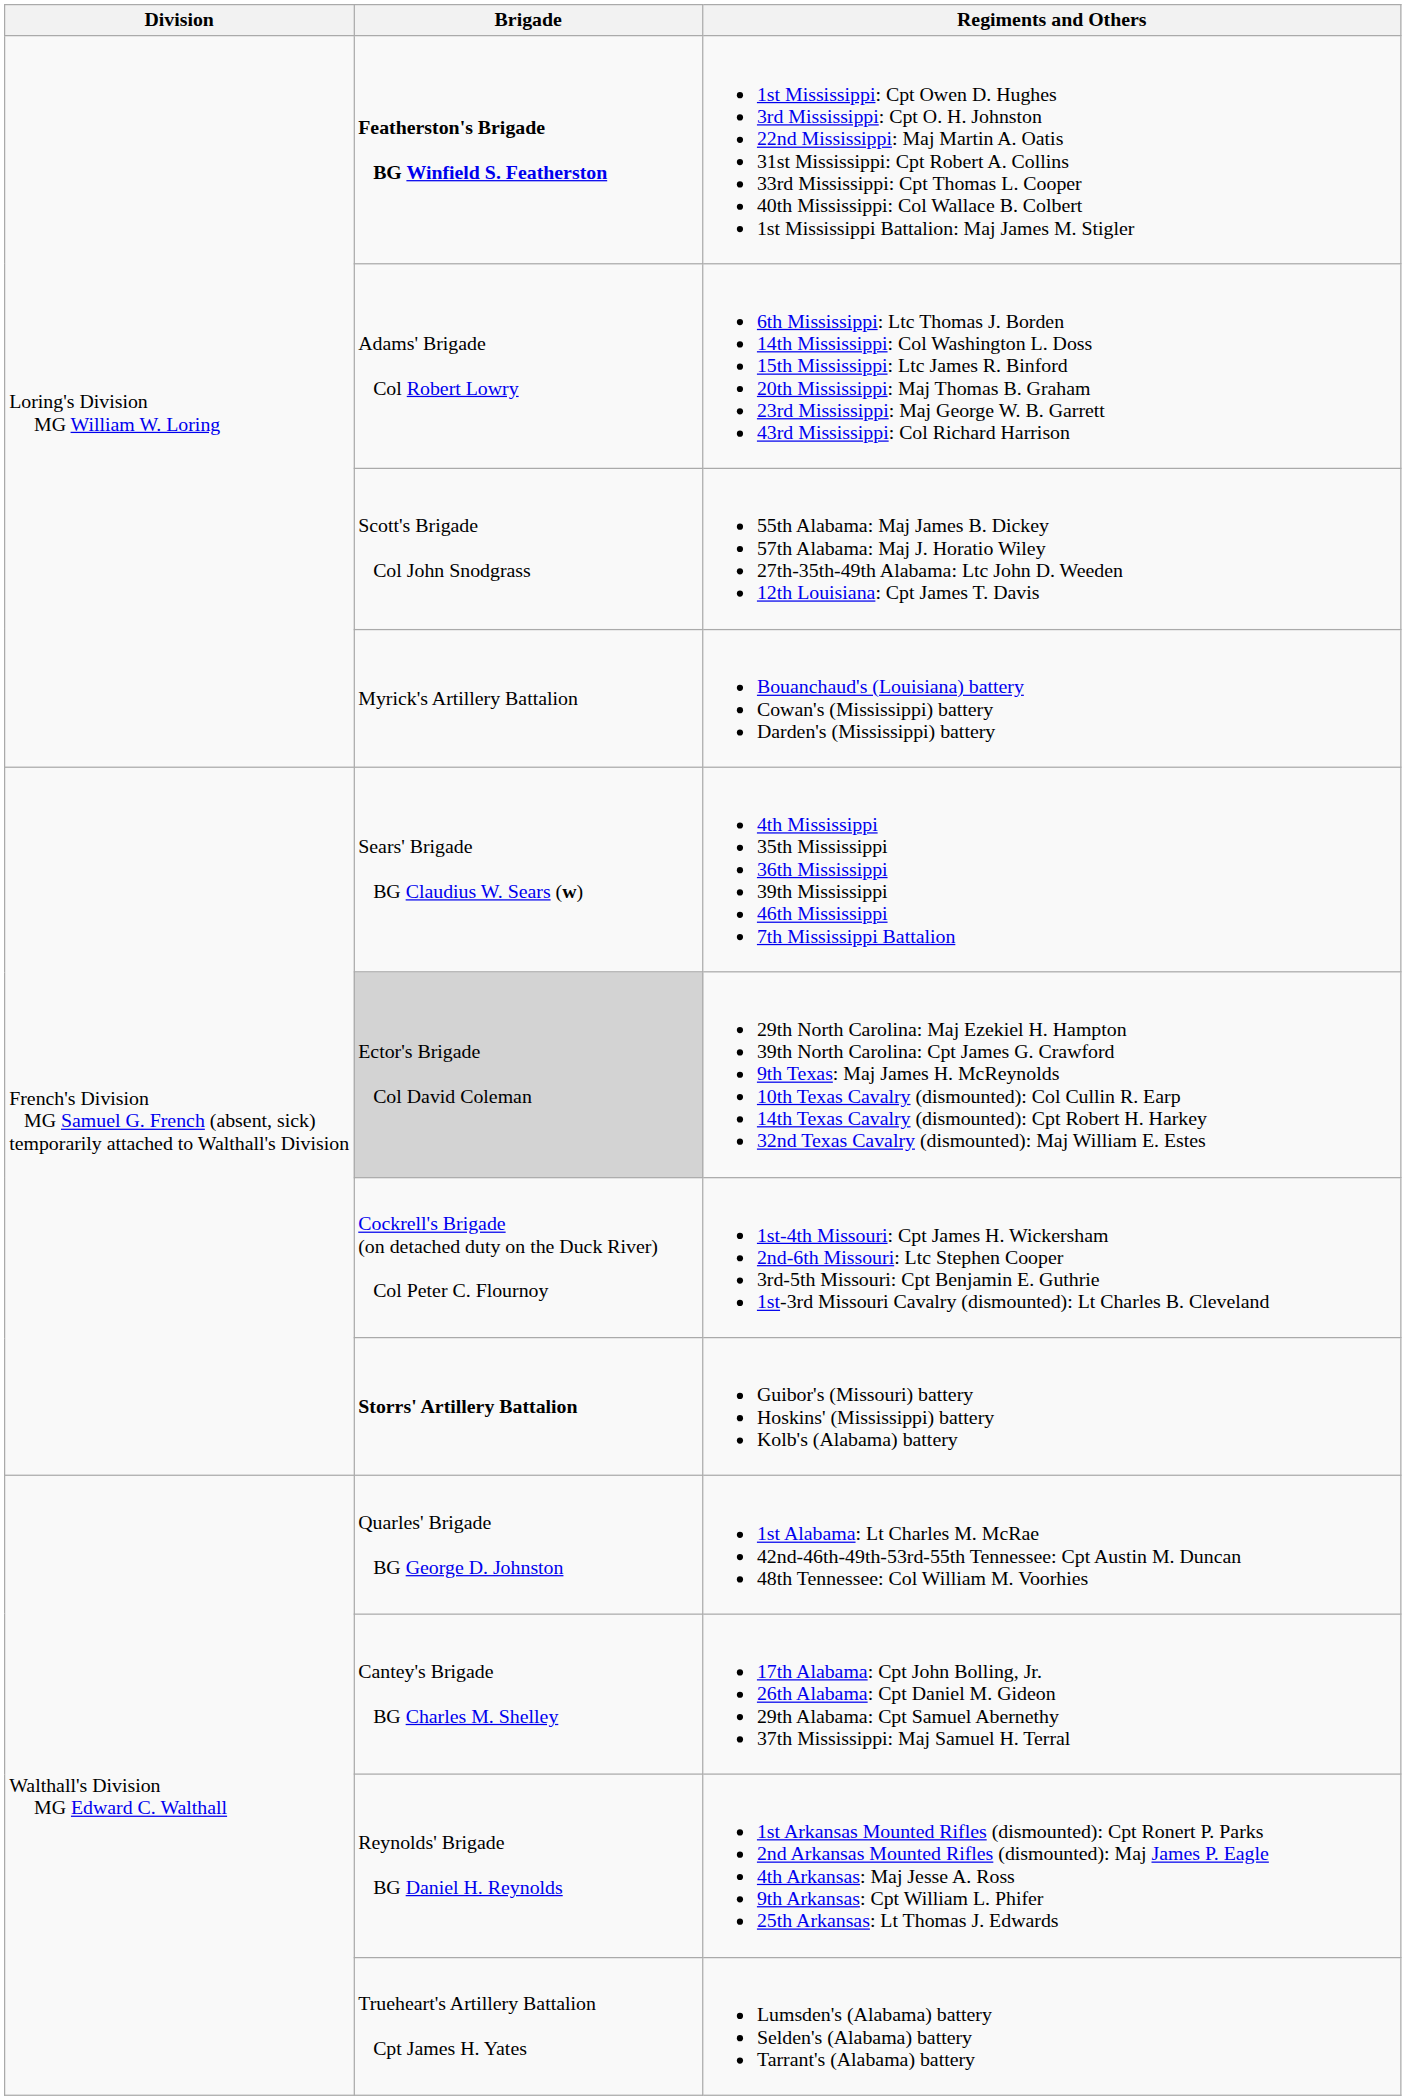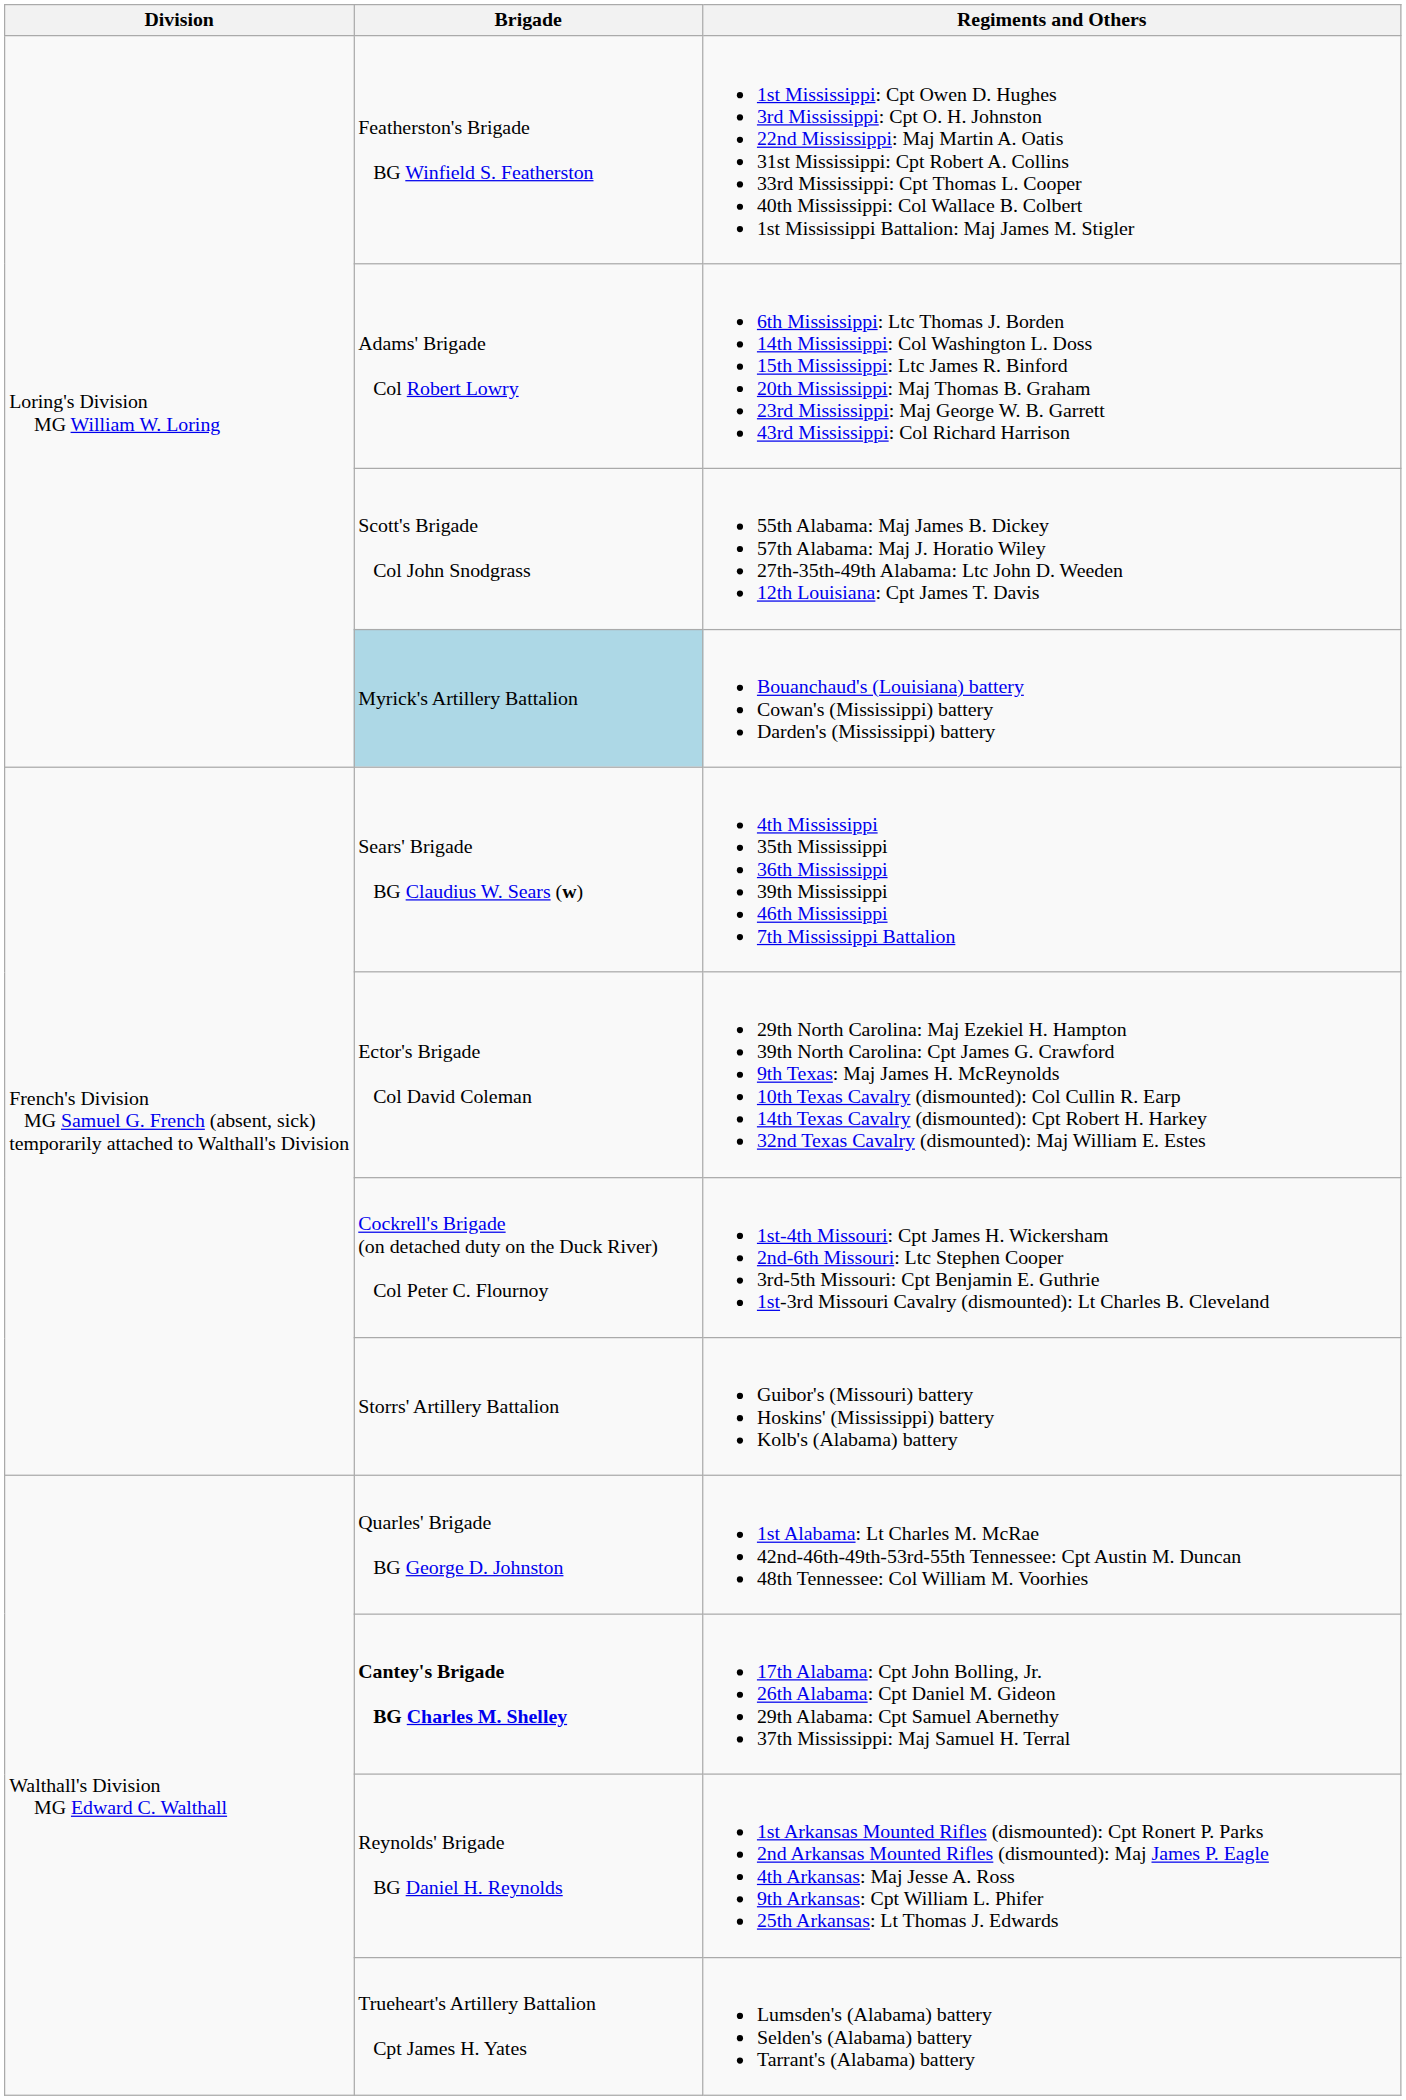Featherston's Brigade BG Winfield S. Featherston | Brigade: bold -> normal
Myrick's Artillery Battalion | Brigade: no background -> lightblue background
Ector's Brigade Col David Coleman | Brigade: lightgrey background -> no background
Storrs' Artillery Battalion | Brigade: bold -> normal
Cantey's Brigade BG Charles M. Shelley | Brigade: normal -> bold
